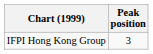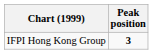IFPI Hong Kong Group | Peak position: normal -> bold
